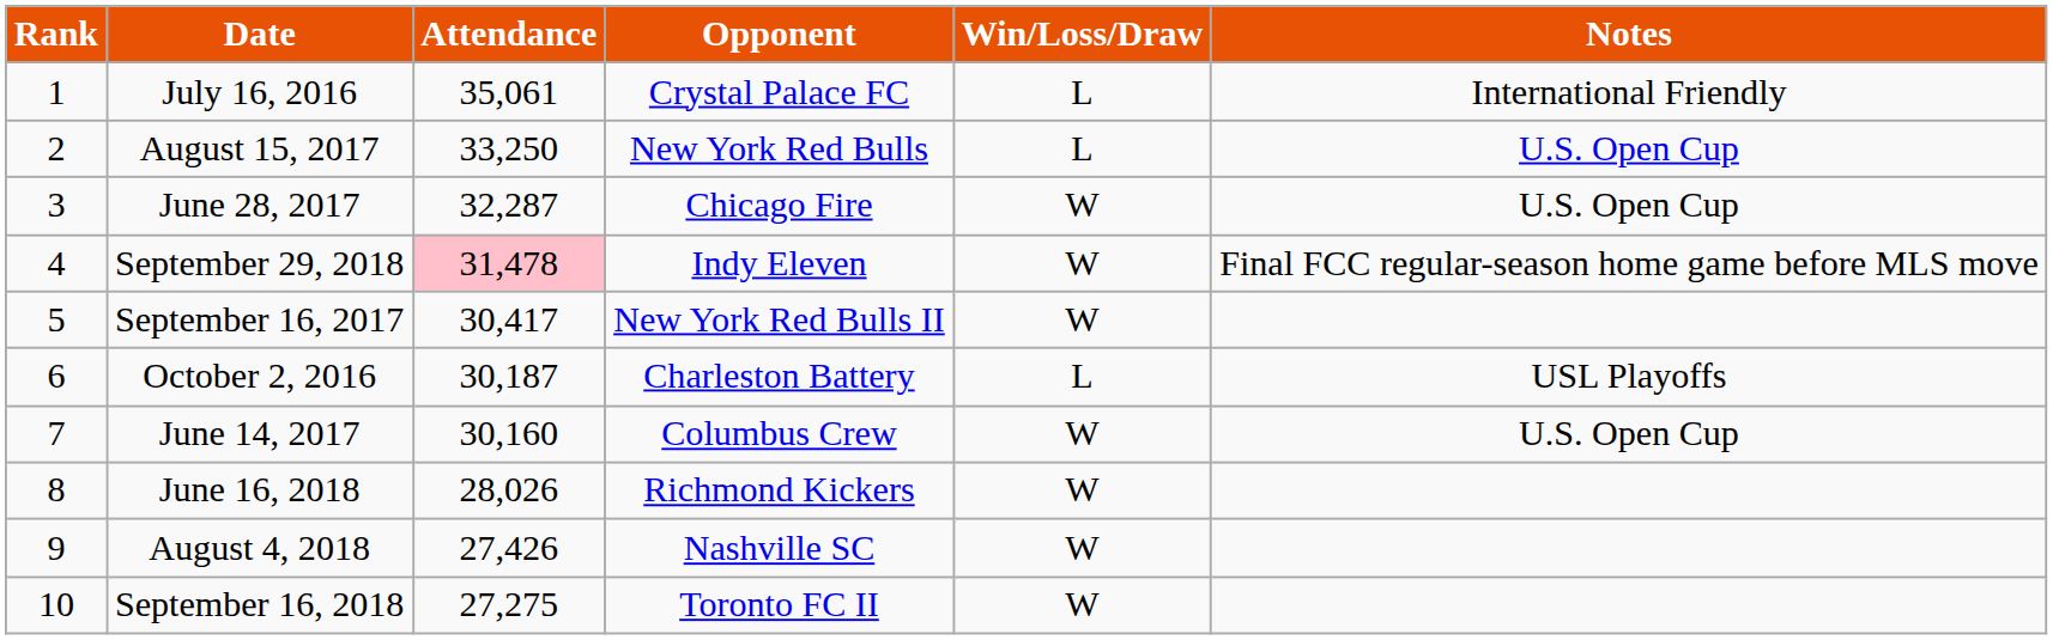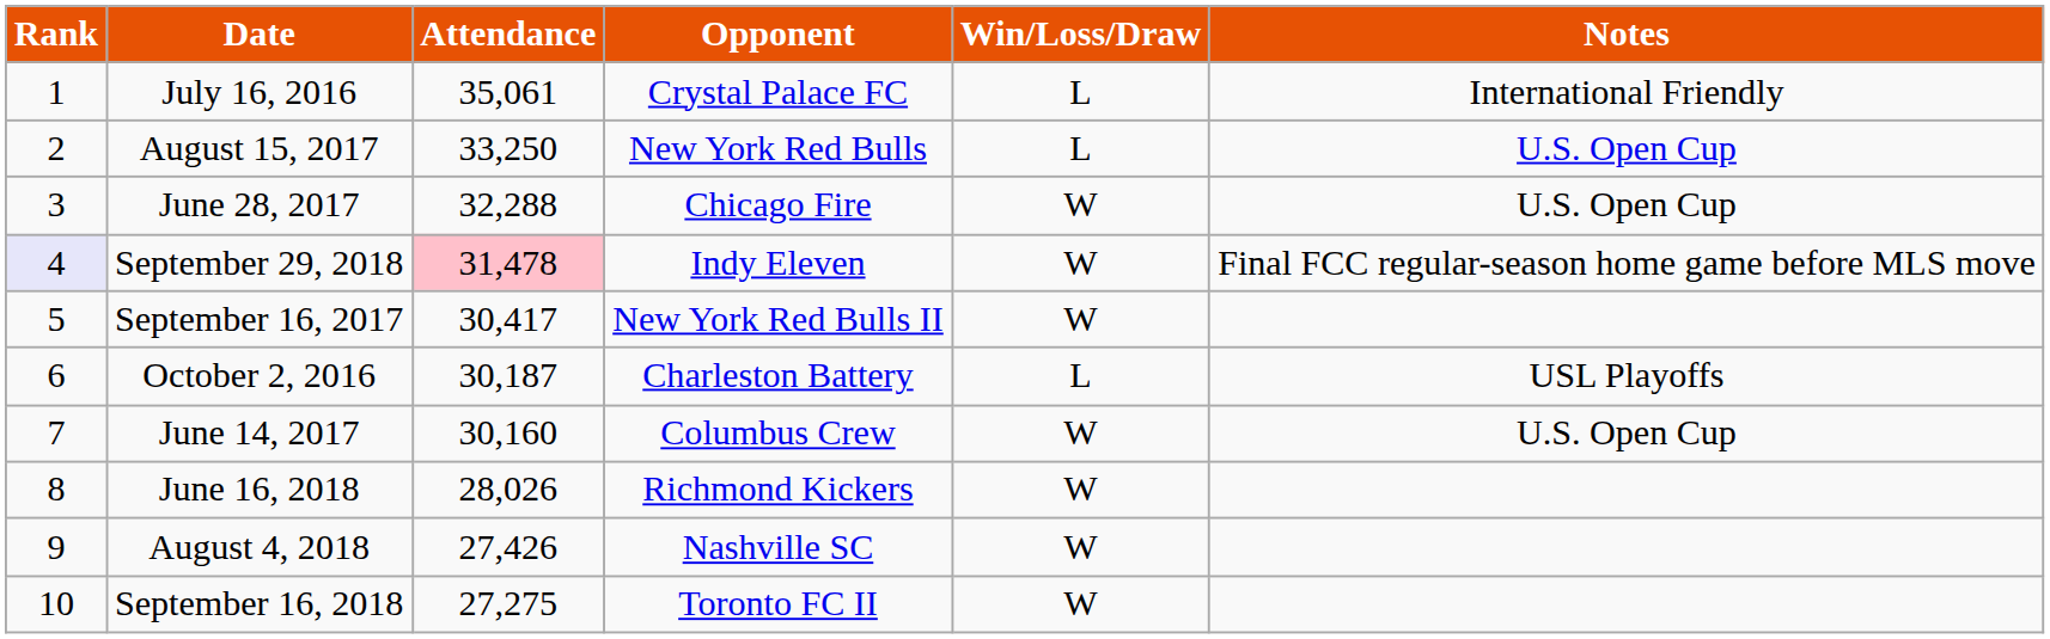June 28, 2017 | Attendance: 32,287 -> 32,288
September 29, 2018 | Rank: no background -> lavender background
